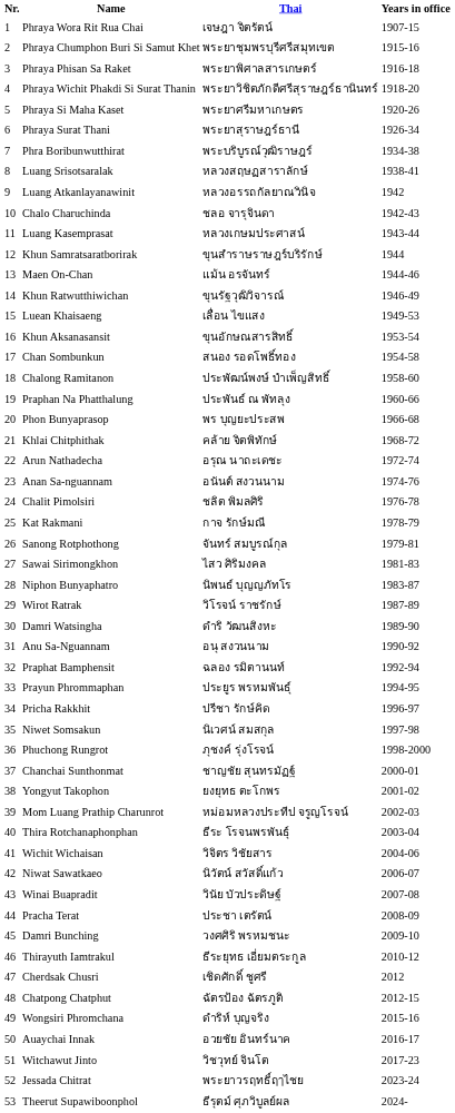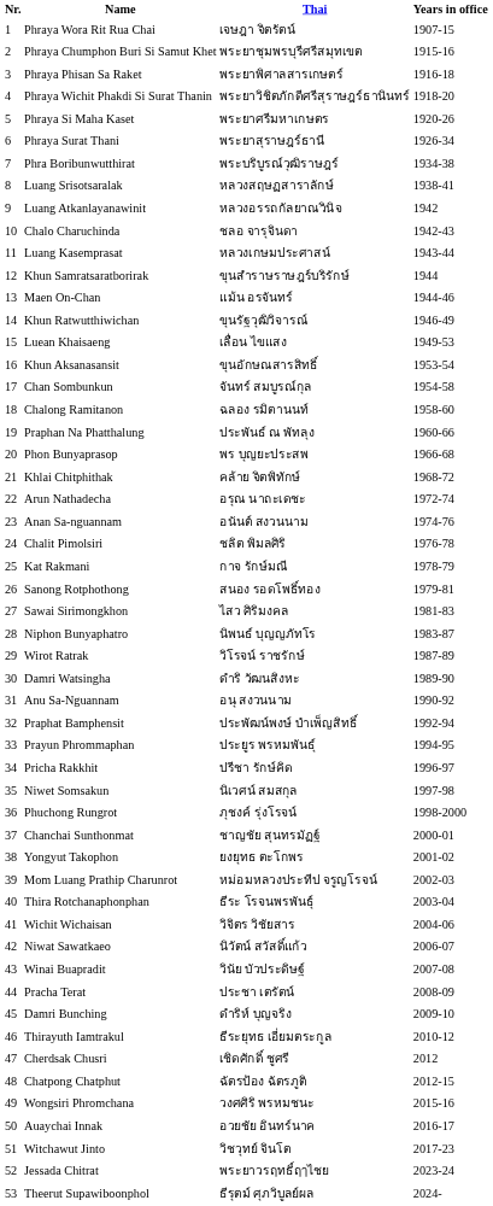Chan Sombunkun | Thai: สนอง รอดโพธิ์ทอง -> จันทร์ สมบูรณ์กุล
Chalong Ramitanon | Thai: ประพัฒน์พงษ์ บำเพ็ญสิทธิ์ -> ฉลอง รมิตานนท์
Sanong Rotphothong | Thai: จันทร์ สมบูรณ์กุล -> สนอง รอดโพธิ์ทอง
Praphat Bamphensit | Thai: ฉลอง รมิตานนท์ -> ประพัฒน์พงษ์ บำเพ็ญสิทธิ์
Damri Bunching | Thai: วงศศิริ พรหมชนะ -> ดำริห์ บุญจริง
Wongsiri Phromchana | Thai: ดำริห์ บุญจริง -> วงศศิริ พรหมชนะ
